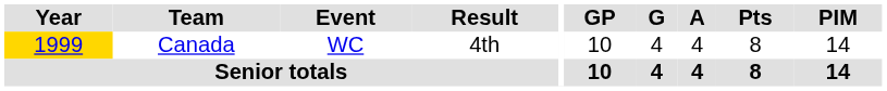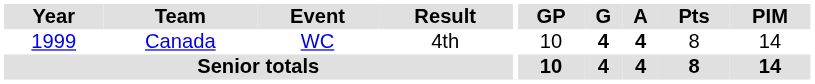Canada | Year: gold background -> no background
Canada | G: normal -> bold
Canada | A: normal -> bold
